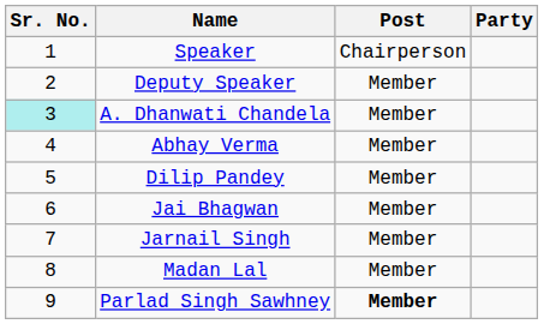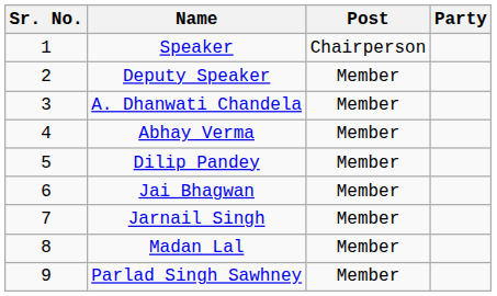A. Dhanwati Chandela | Sr. No.: paleturquoise background -> no background
Parlad Singh Sawhney | Post: bold -> normal
